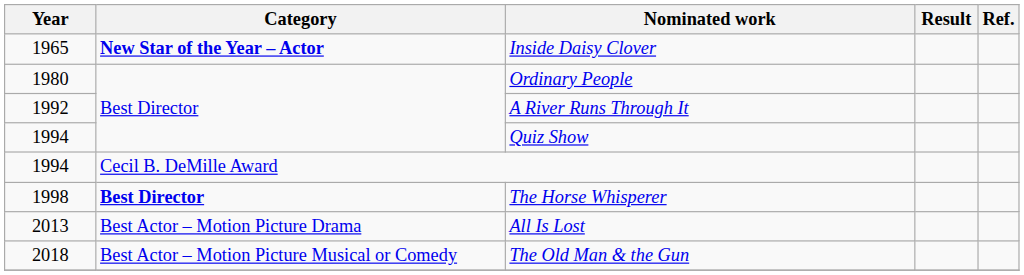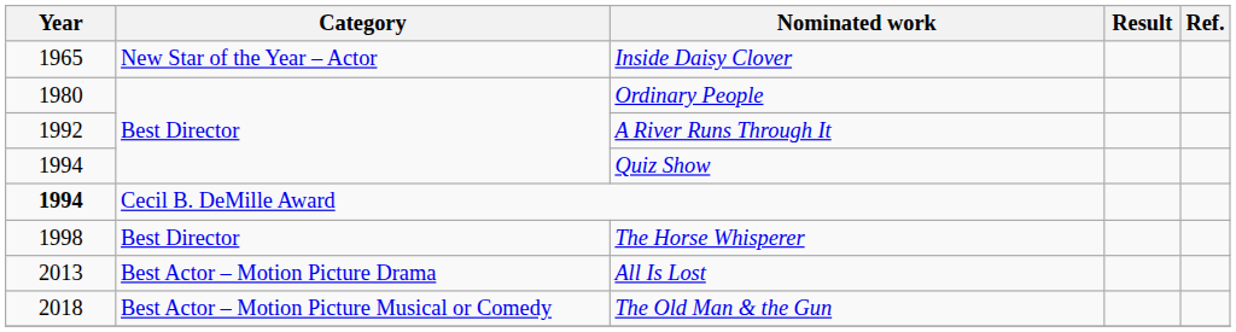Inside Daisy Clover | Category: bold -> normal
Cecil B. DeMille Award | Year: normal -> bold
The Horse Whisperer | Category: bold -> normal
